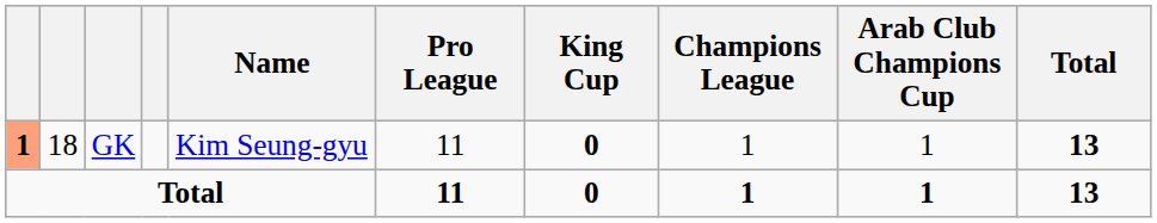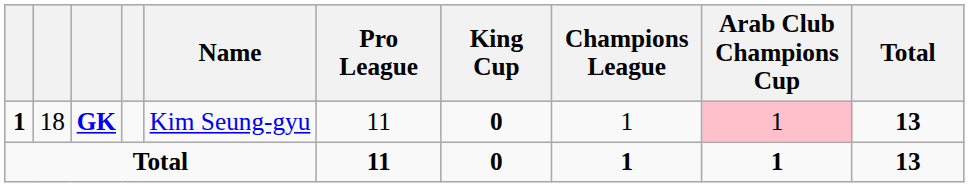row 2 | column 1: lightsalmon background -> no background
row 2 | column 3: normal -> bold
row 2 | Arab Club Champions Cup: no background -> pink background
